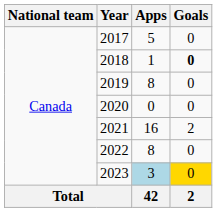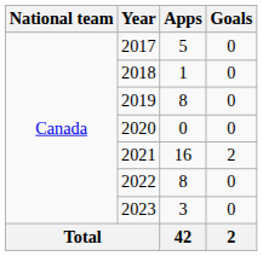2018 | Goals: bold -> normal
2023 | Apps: lightblue background -> no background
2023 | Goals: gold background -> no background
